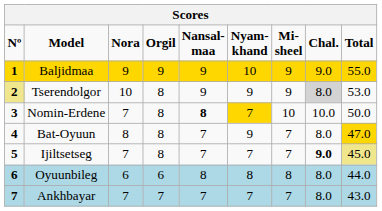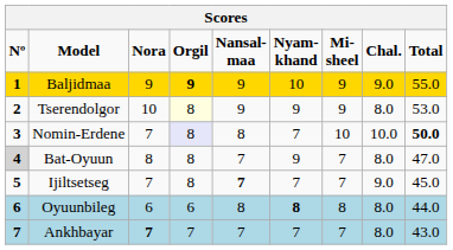Baljidmaa | Orgil: normal -> bold
Tserendolgor | Nº: khaki background -> no background
Tserendolgor | Orgil: no background -> lightyellow background
Tserendolgor | Chal.: lightgrey background -> no background
Nomin-Erdene | Orgil: no background -> lavender background
Nomin-Erdene | Nansal- maa: bold -> normal
Nomin-Erdene | Nyam- khand: gold background -> no background
Nomin-Erdene | Total: normal -> bold
Bat-Oyuun | Nº: no background -> lightgrey background
Bat-Oyuun | Total: gold background -> no background
Ijiltsetseg | Nansal- maa: normal -> bold
Ijiltsetseg | Chal.: bold -> normal
Ijiltsetseg | Total: khaki background -> no background
Oyuunbileg | Nyam- khand: normal -> bold
Ankhbayar | Nora: normal -> bold
